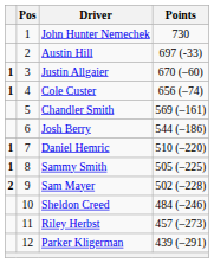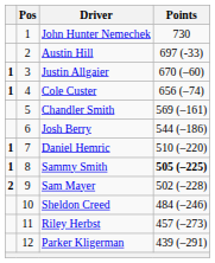Sammy Smith | Points: normal -> bold
